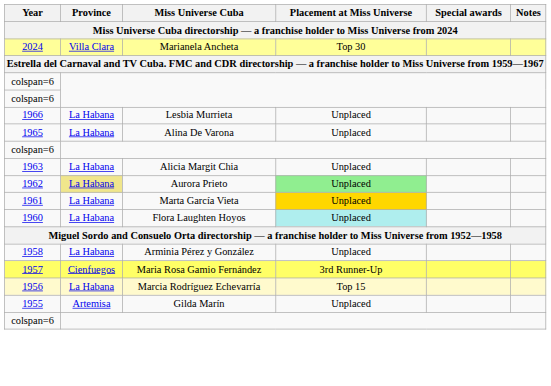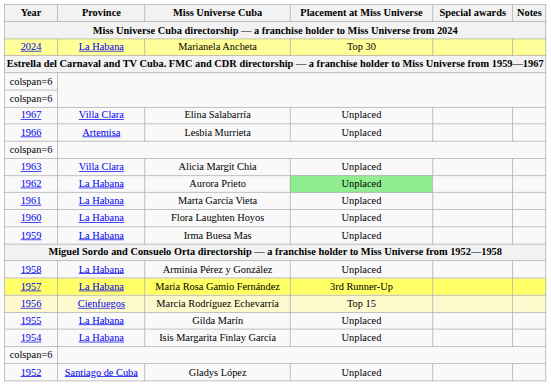2024 | Province: Villa Clara -> La Habana
+ row: 1967 | Villa Clara | Elina Salabarría | Unplaced
1966 | Province: La Habana -> Artemisa
- row: 1965 | La Habana | Alina De Varona | Unplaced
1963 | Province: La Habana -> Villa Clara
1962 | Province: khaki background -> no background
1961 | Placement at Miss Universe: gold background -> no background
1960 | Placement at Miss Universe: paleturquoise background -> no background
+ row: 1959 | La Habana | Irma Buesa Mas | Unplaced
1957 | Province: Cienfuegos -> La Habana
1956 | Province: La Habana -> Cienfuegos
1955 | Province: Artemisa -> La Habana
+ row: 1954 | La Habana | Isis Margarita Finlay García | Unplaced
+ row: 1952 | Santiago de Cuba | Gladys López | Unplaced
